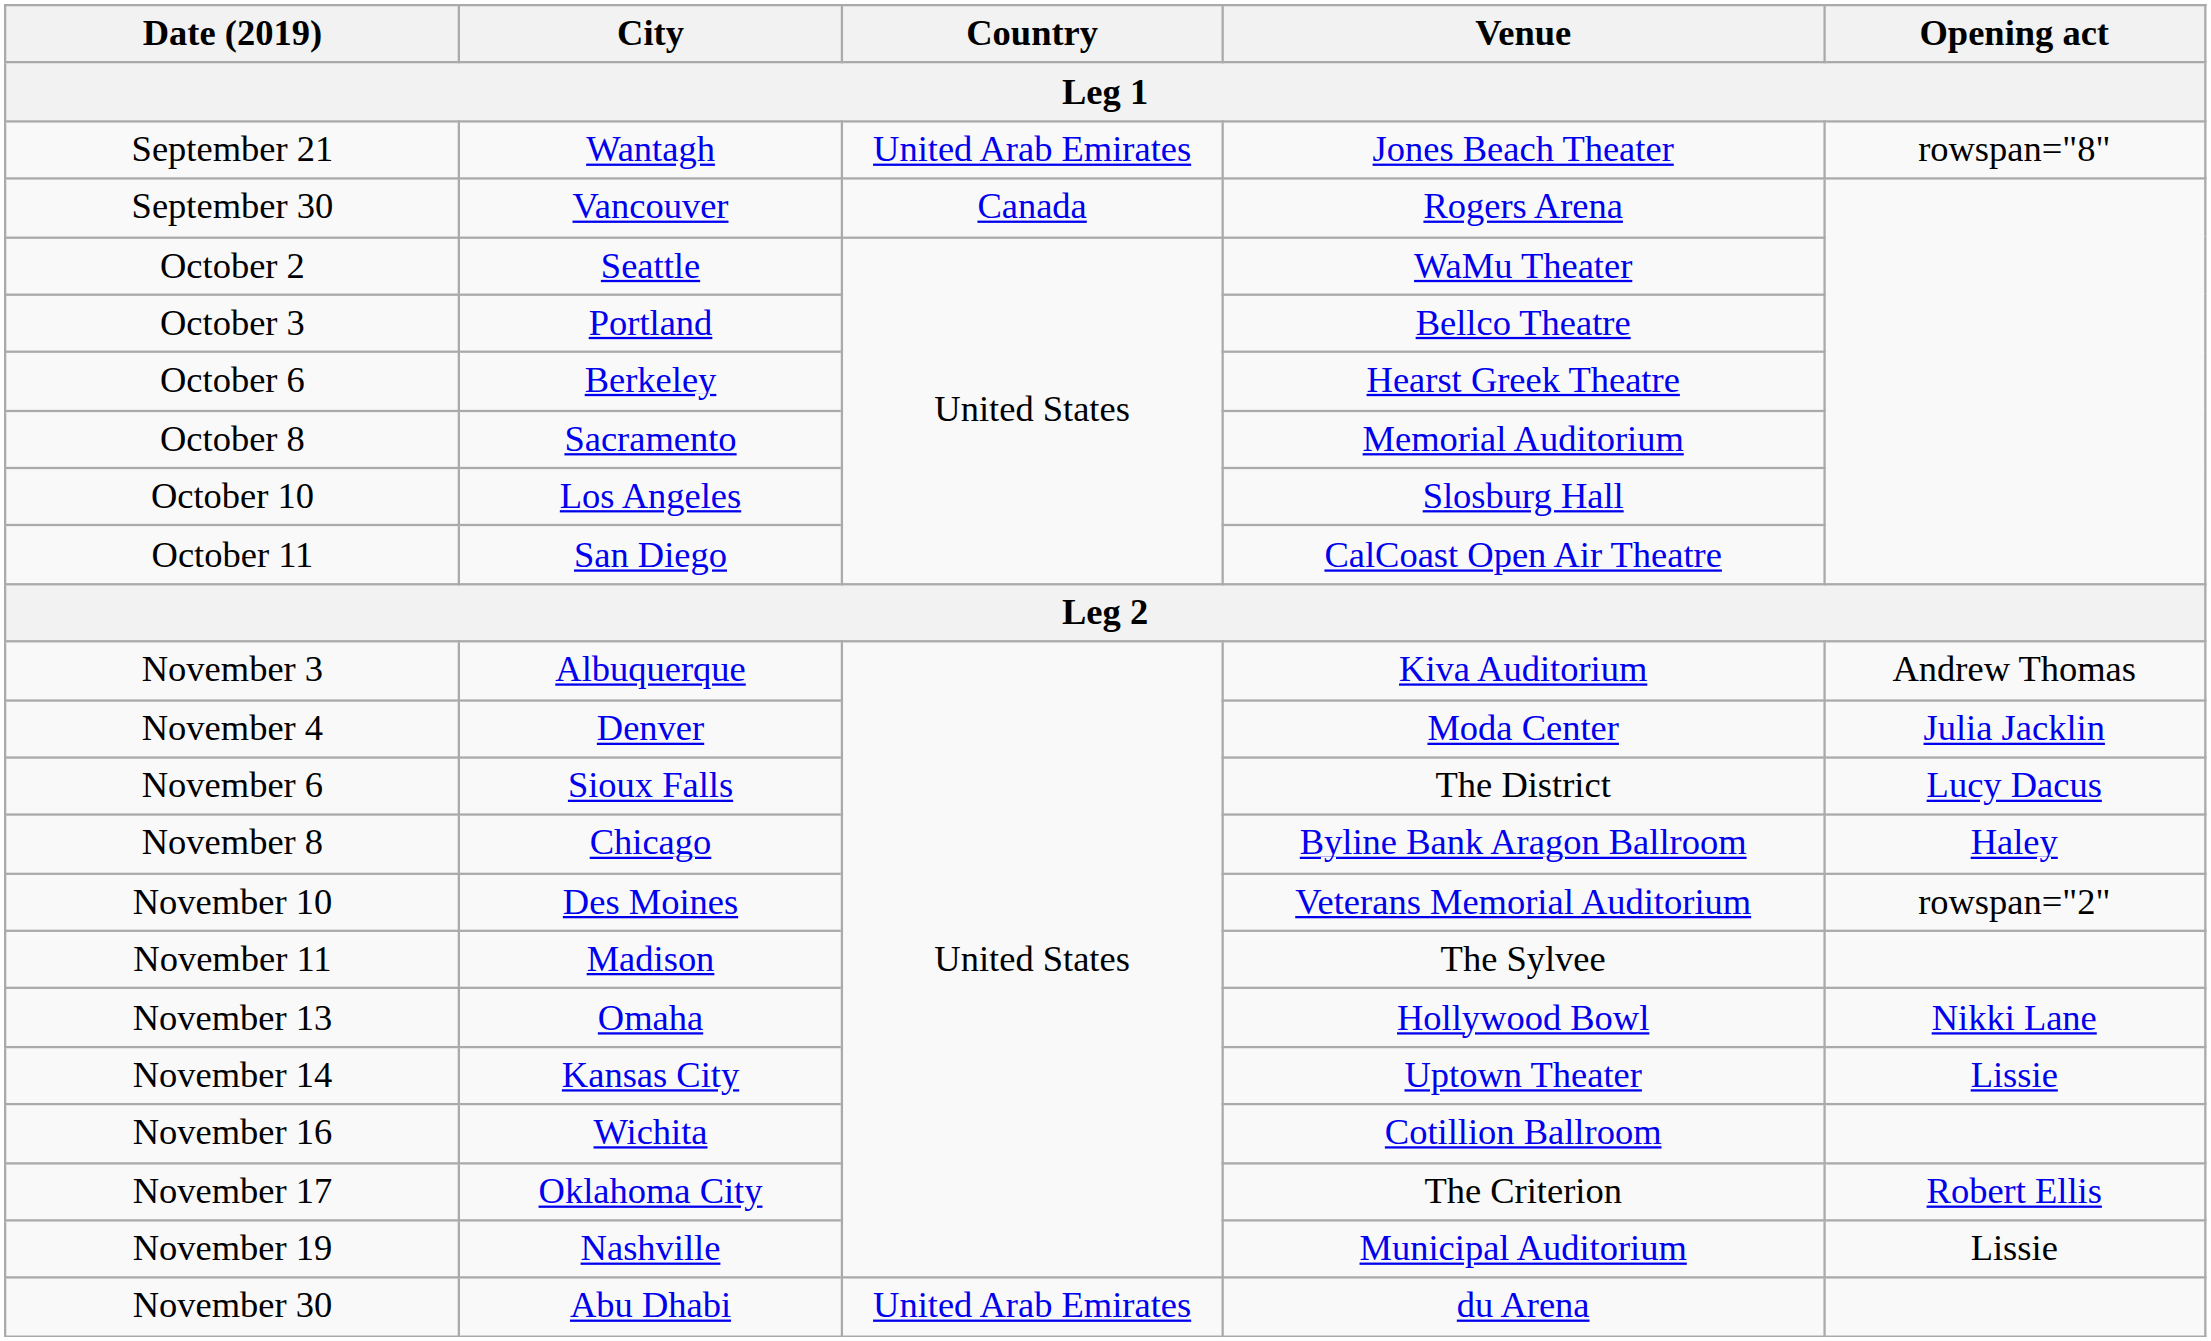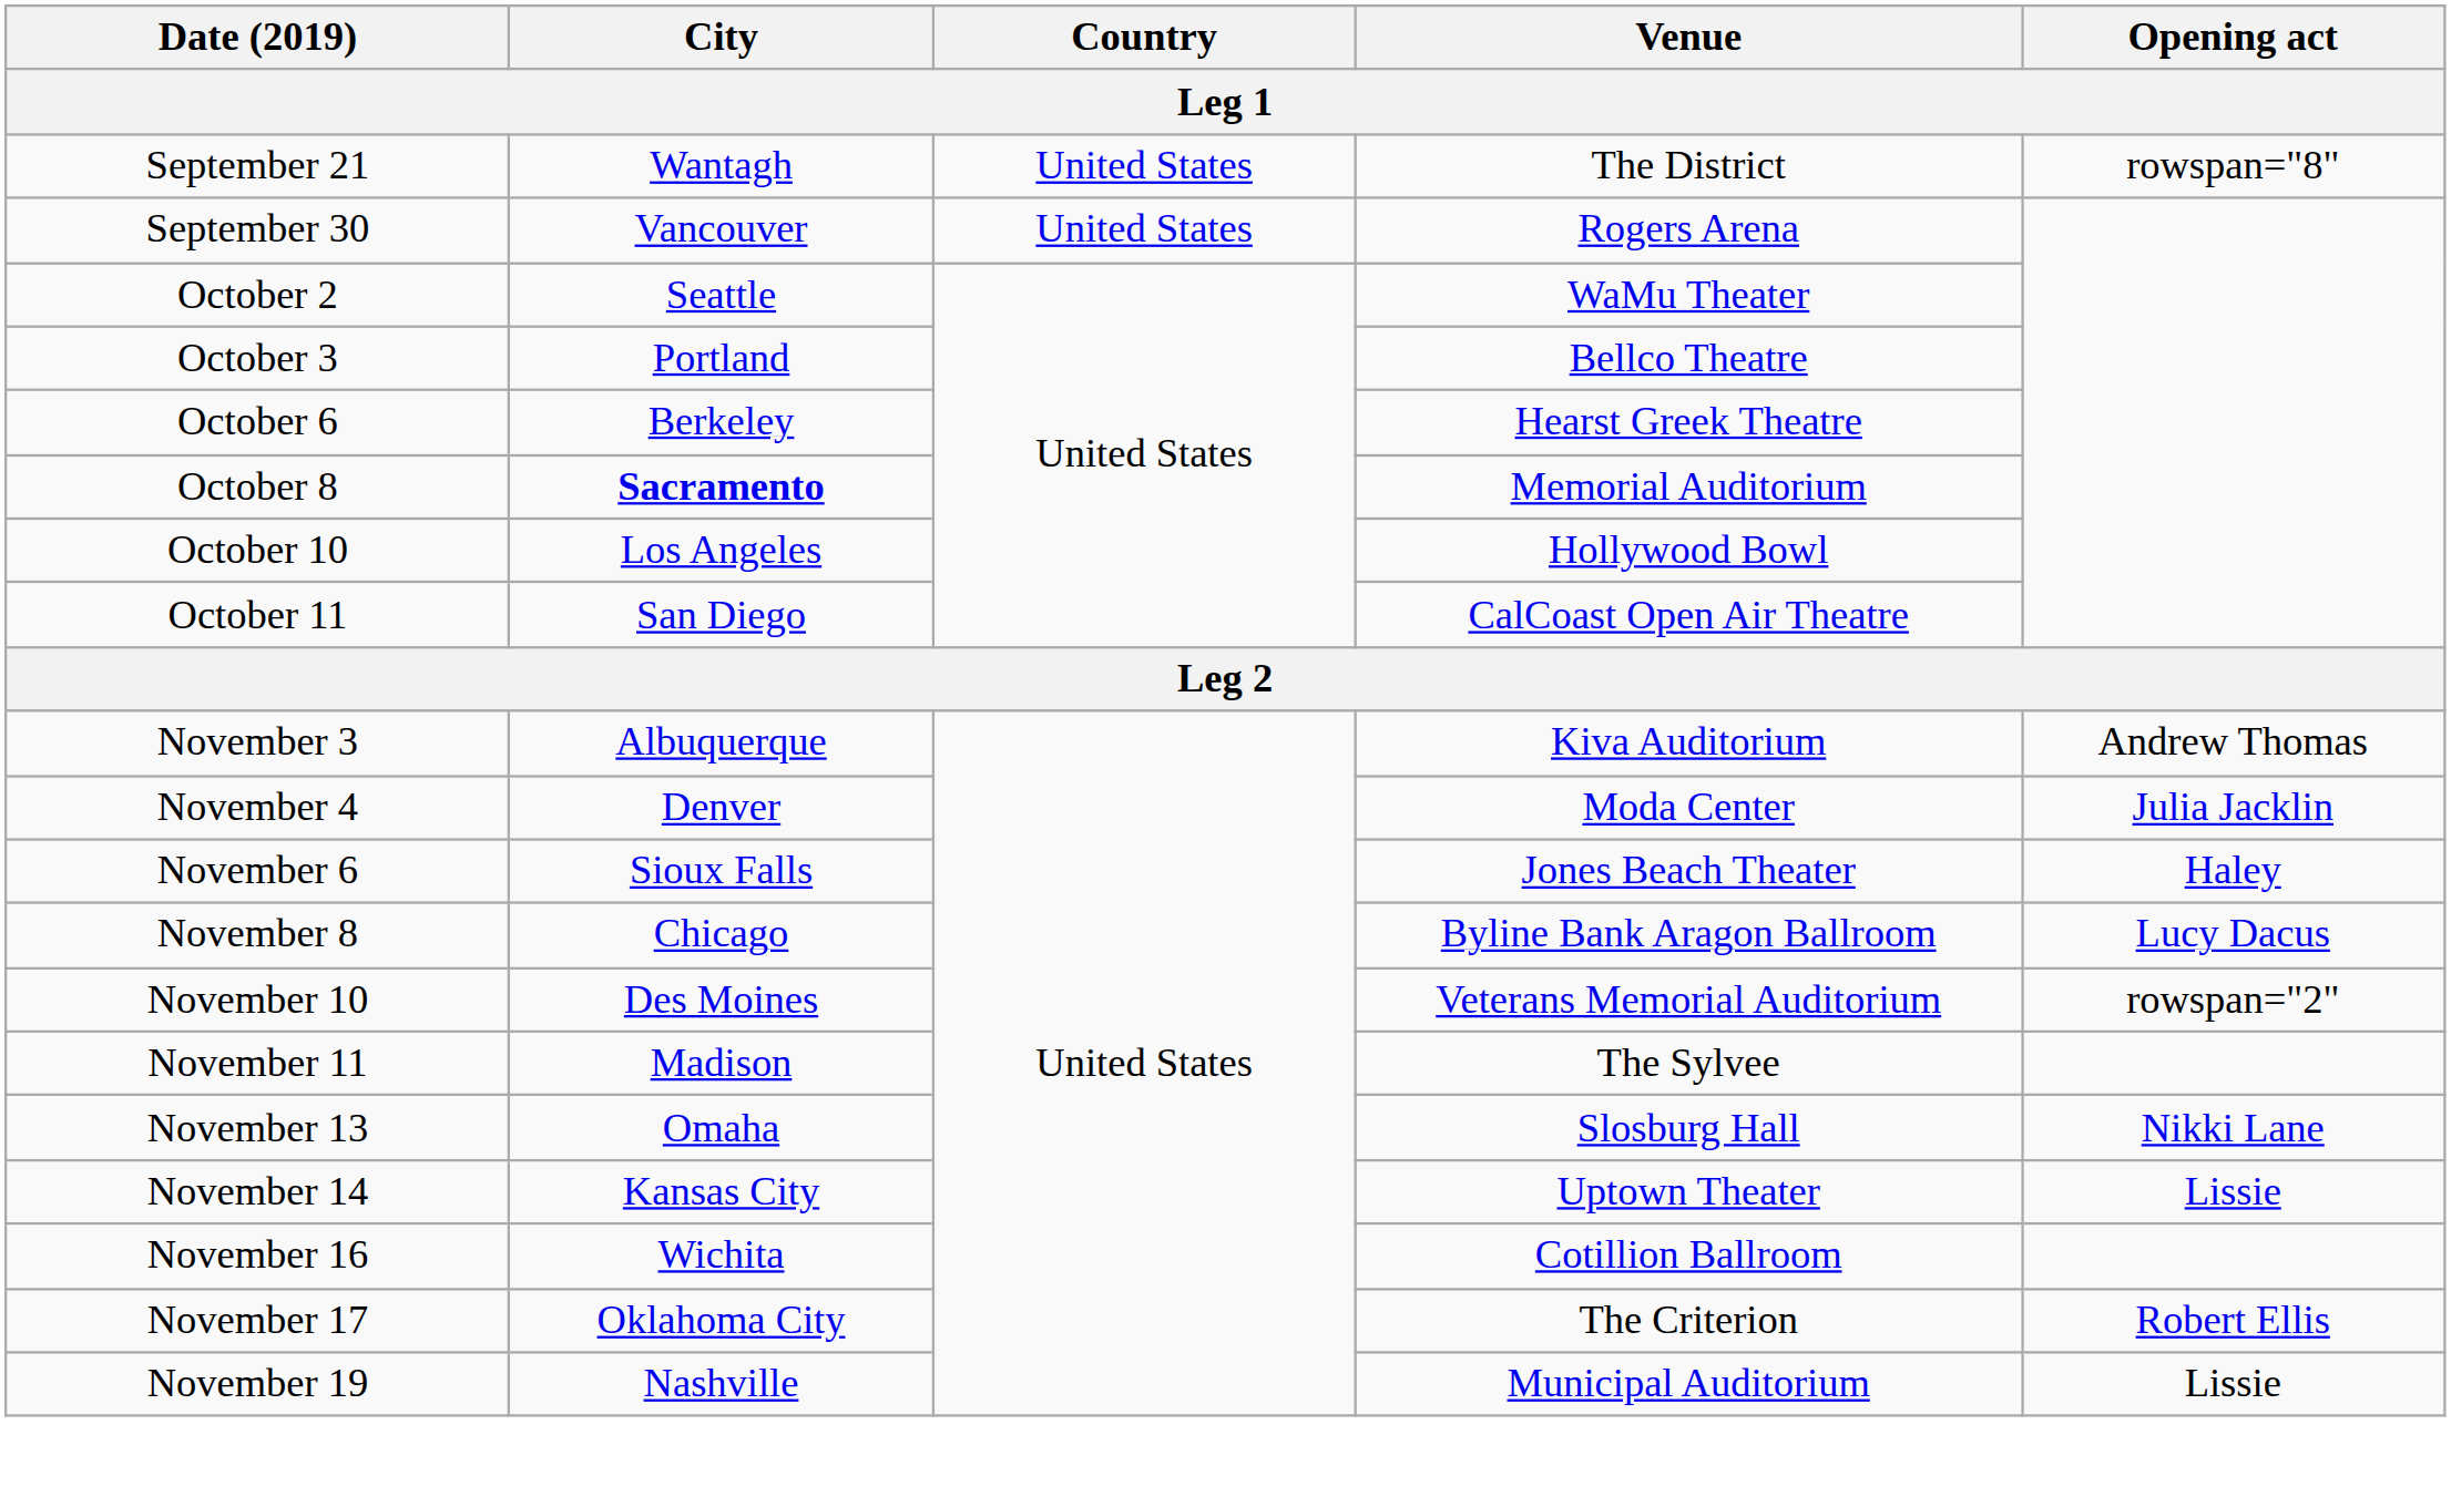September 21 | Country: United Arab Emirates -> United States
September 21 | Venue: Jones Beach Theater -> The District
September 30 | Country: Canada -> United States
October 8 | City: normal -> bold
October 10 | Venue: Slosburg Hall -> Hollywood Bowl
November 6 | Venue: The District -> Jones Beach Theater
November 6 | Opening act: Lucy Dacus -> Haley
November 8 | Opening act: Haley -> Lucy Dacus
November 13 | Venue: Hollywood Bowl -> Slosburg Hall
- row: November 30 | Abu Dhabi | United Arab Emirates | du Arena
